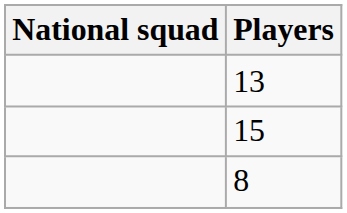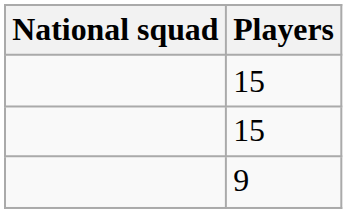row 2 | Players: 13 -> 15
row 4 | Players: 8 -> 9
